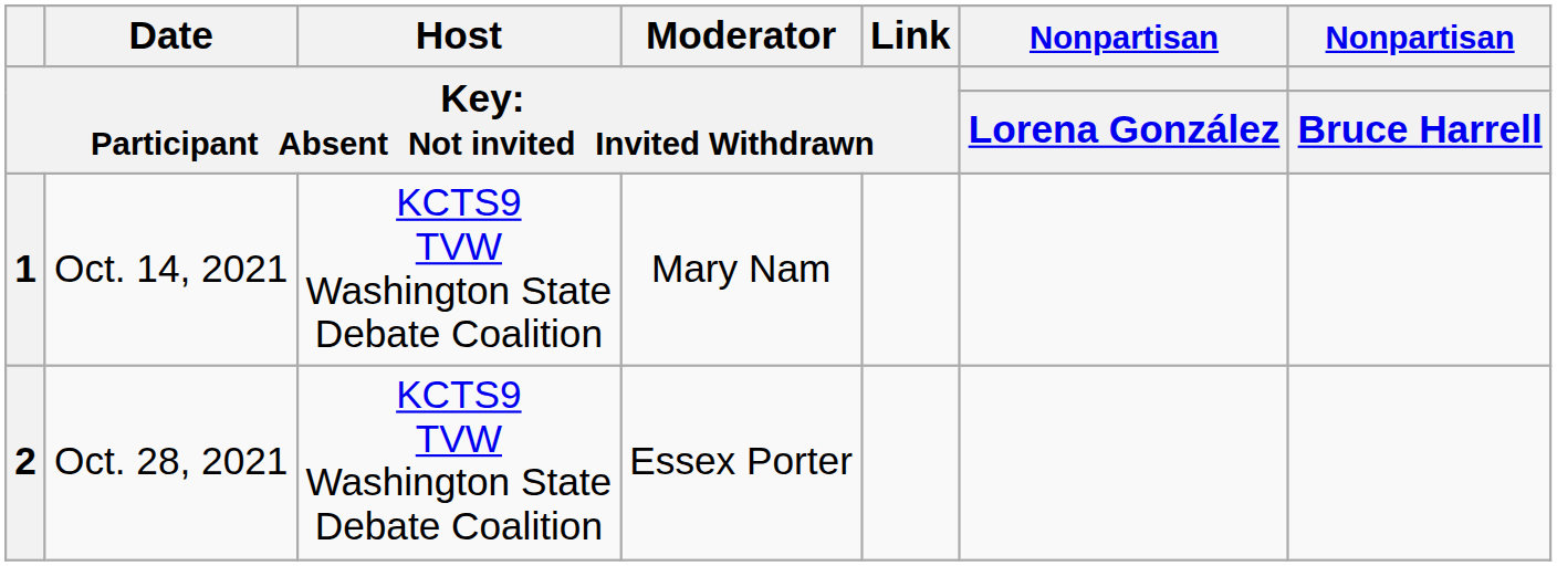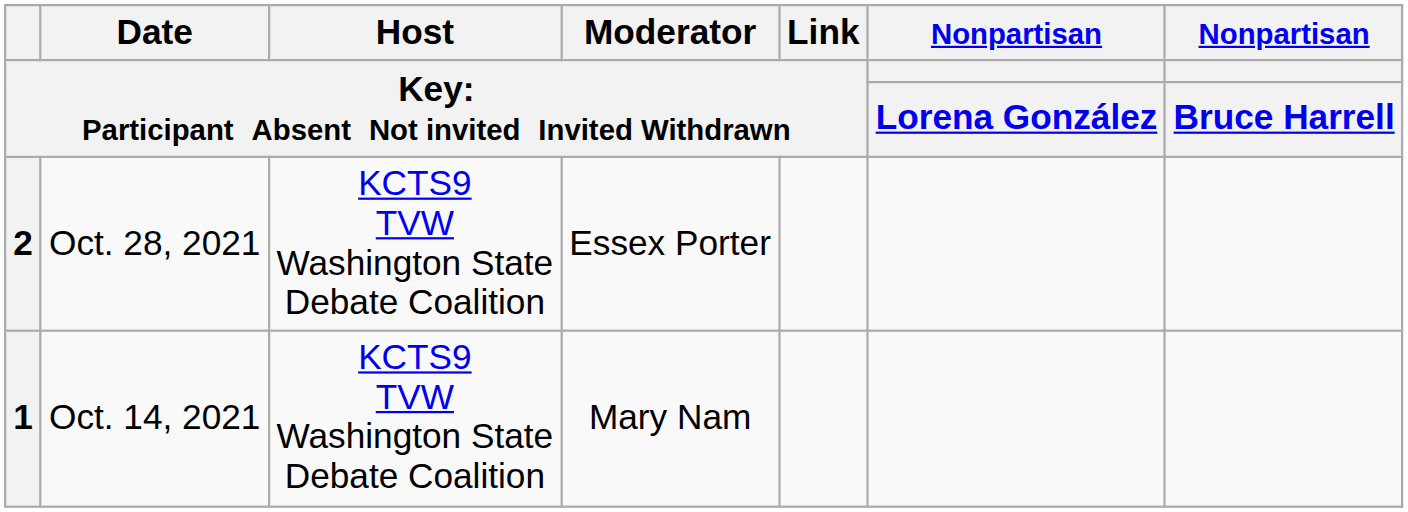rows swapped: 1 <-> 2
